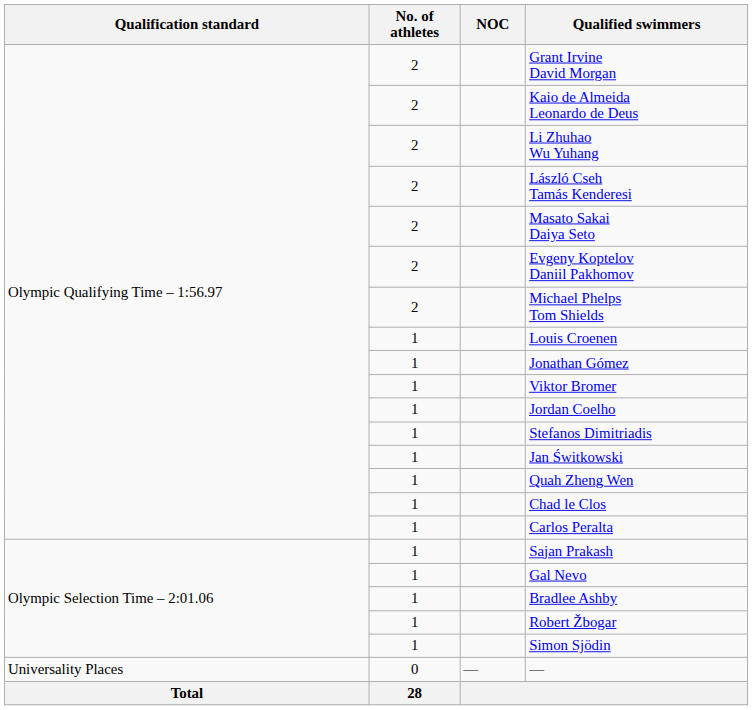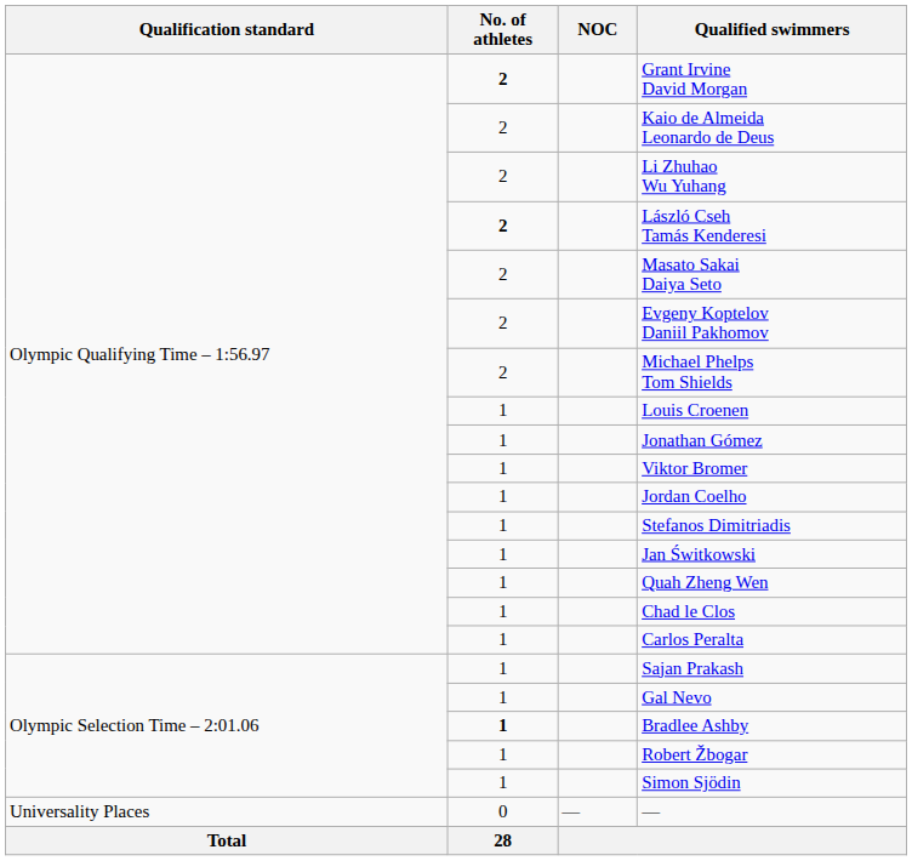Grant Irvine David Morgan | No. of athletes: normal -> bold
László Cseh Tamás Kenderesi | No. of athletes: normal -> bold
Bradlee Ashby | No. of athletes: normal -> bold
